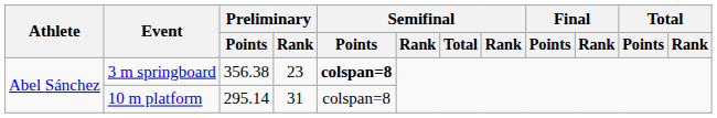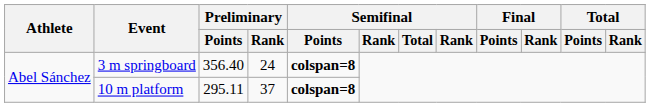3 m springboard | Preliminary / Points: 356.38 -> 356.40
3 m springboard | Preliminary / Rank: 23 -> 24
10 m platform | Preliminary / Points: 295.14 -> 295.11
10 m platform | Preliminary / Rank: 31 -> 37
10 m platform | Semifinal / Points: normal -> bold
